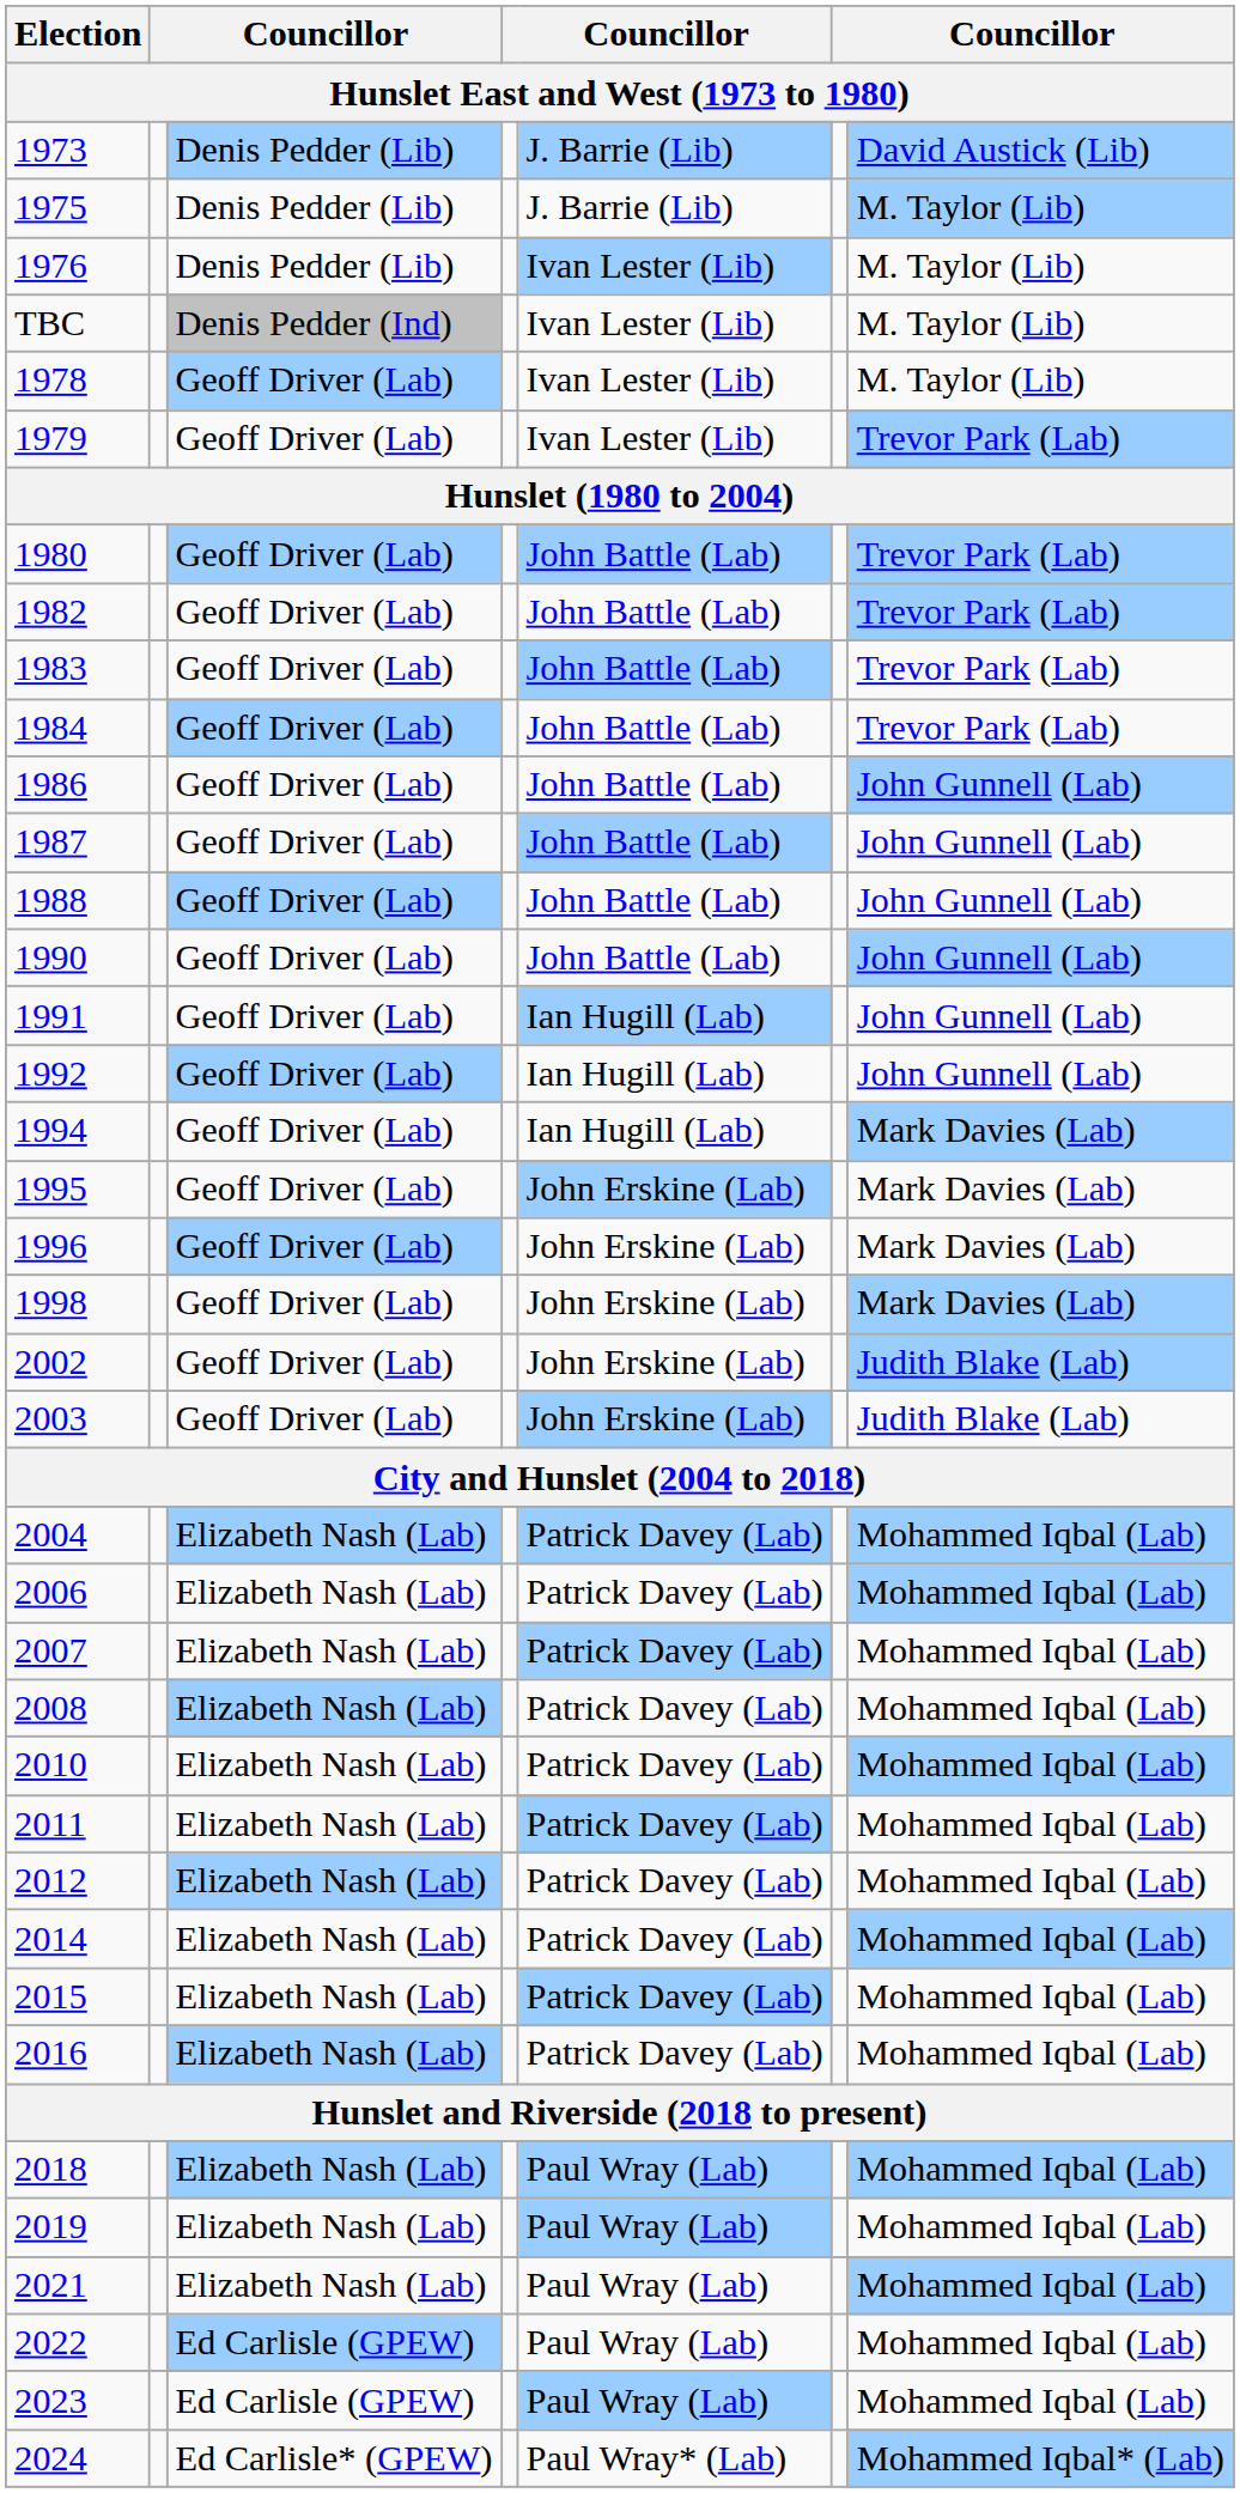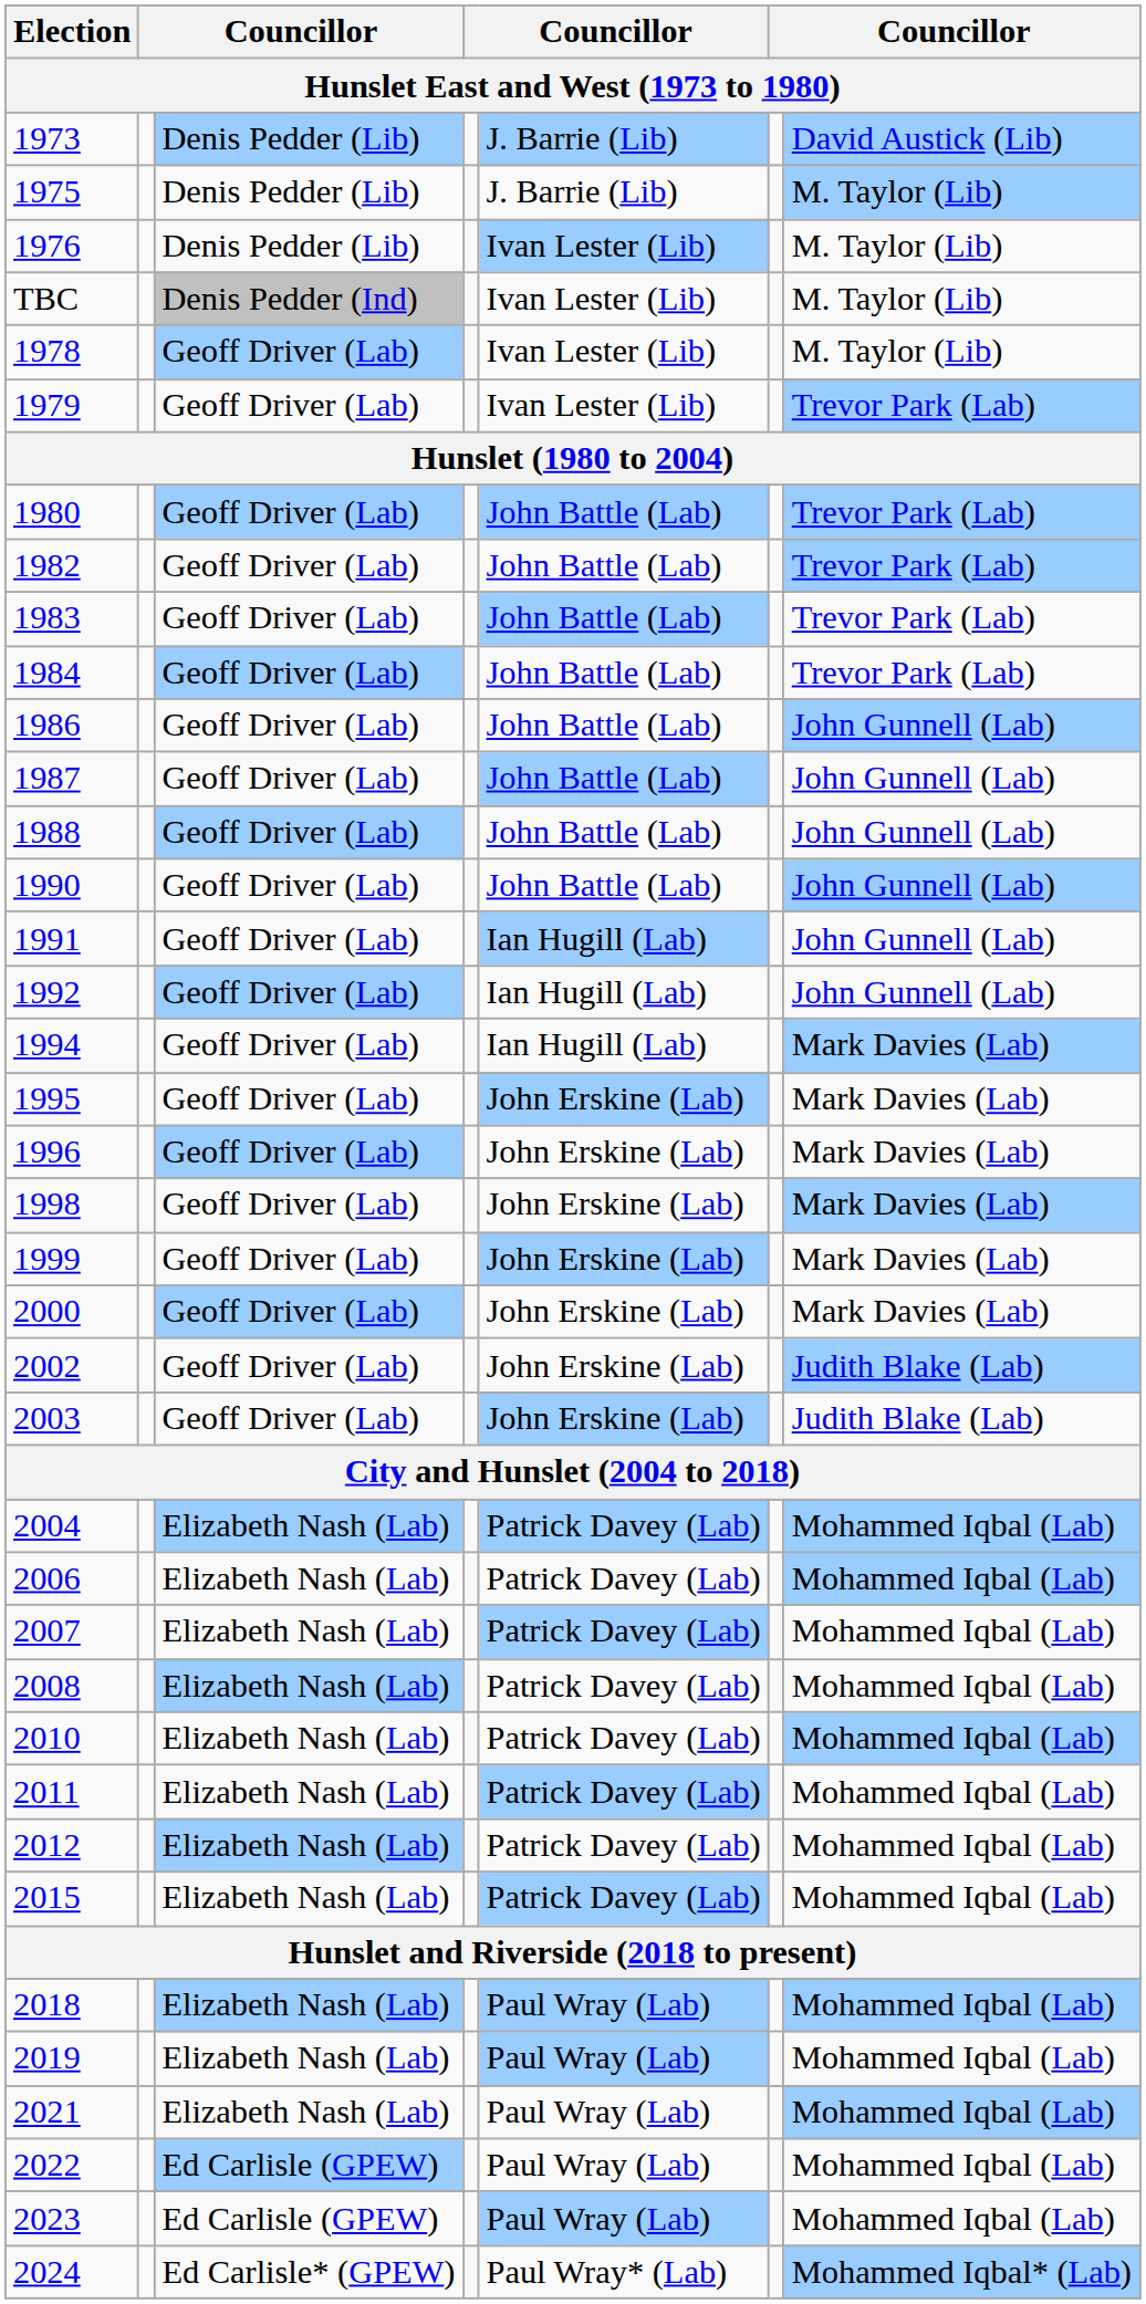+ row: 1999 | Geoff Driver (Lab) | John Erskine (Lab) | Mark Davies (Lab)
+ row: 2000 | Geoff Driver (Lab) | John Erskine (Lab) | Mark Davies (Lab)
- row: 2014 | Elizabeth Nash (Lab) | Patrick Davey (Lab) | Mohammed Iqbal (Lab)
- row: 2016 | Elizabeth Nash (Lab) | Patrick Davey (Lab) | Mohammed Iqbal (Lab)
